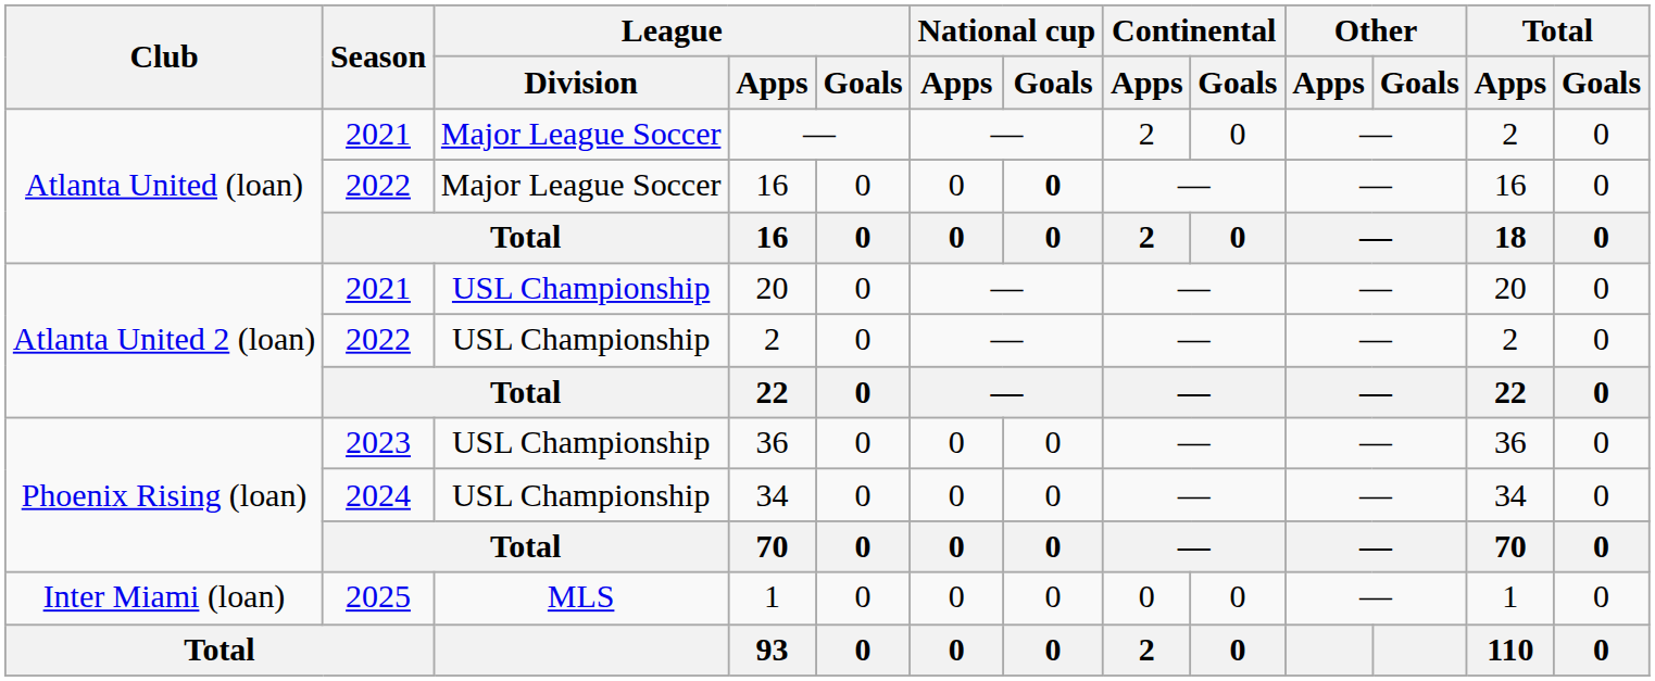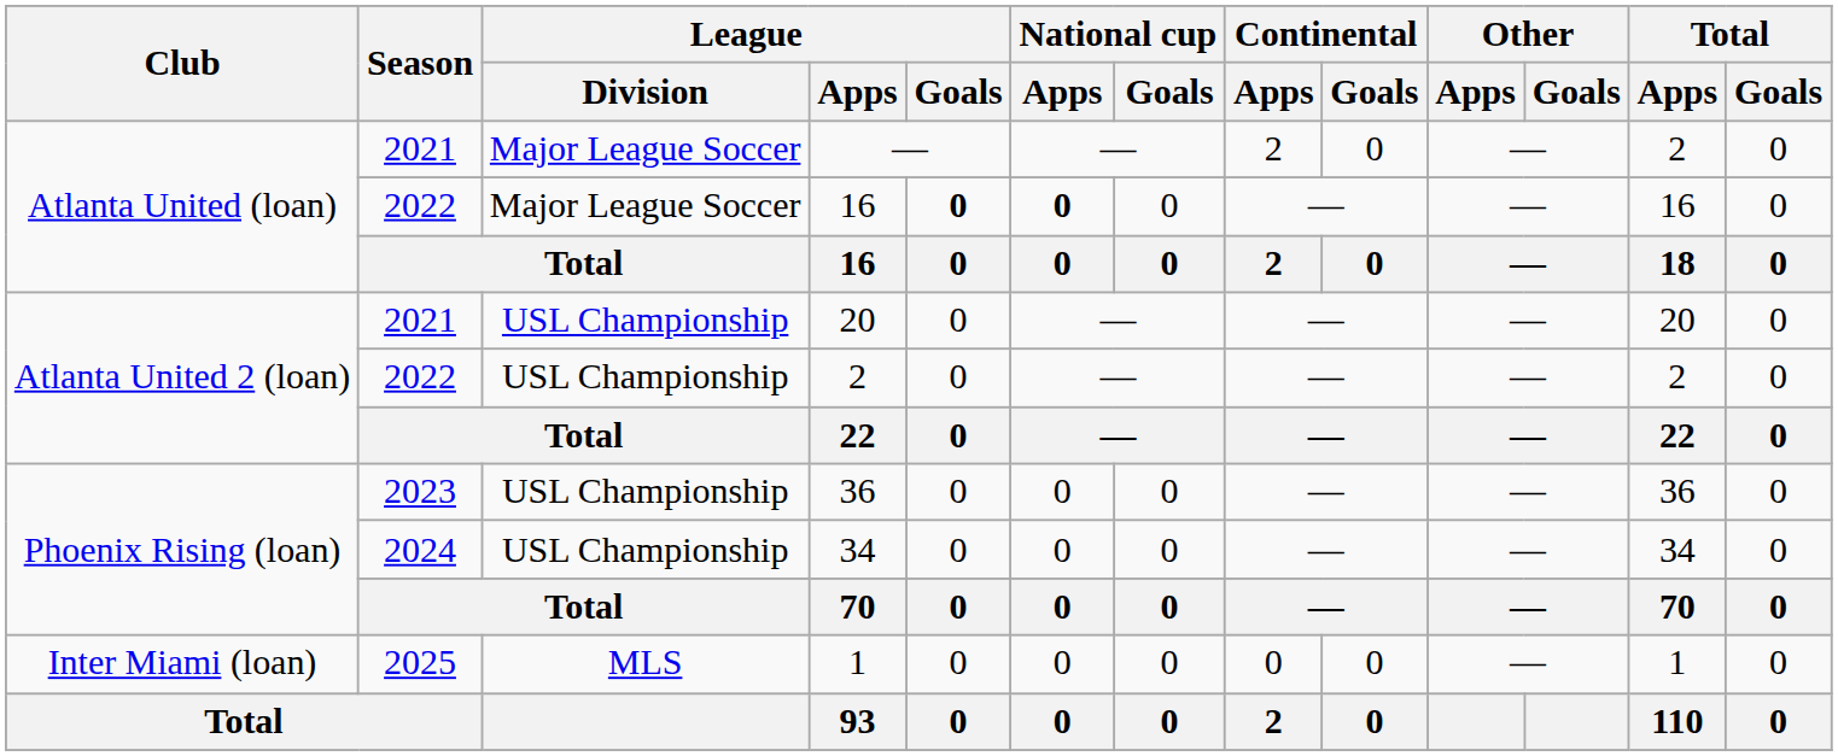2022 / 16 | League / Goals: normal -> bold
2022 / 16 | National cup / Apps: normal -> bold
2022 / 16 | National cup / Goals: bold -> normal
